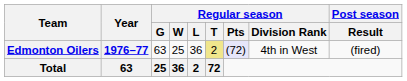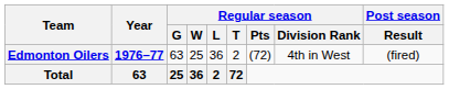Edmonton Oilers | Regular season / T: khaki background -> no background
Edmonton Oilers | Regular season / Pts: lavender background -> no background
